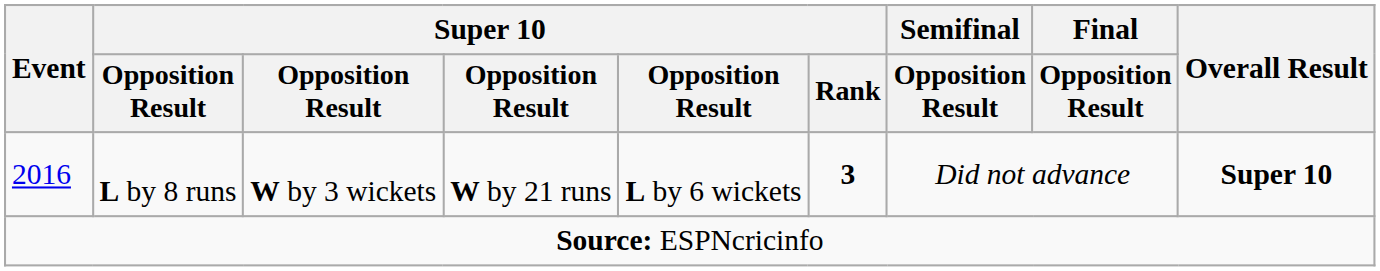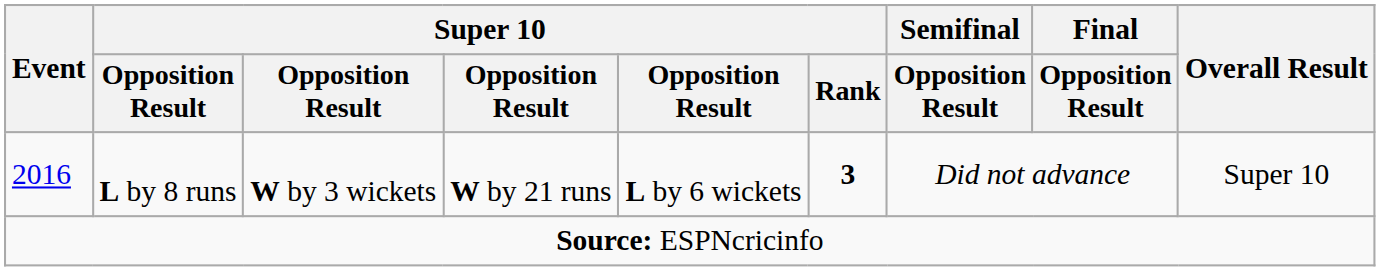2016 | Overall Result: bold -> normal
